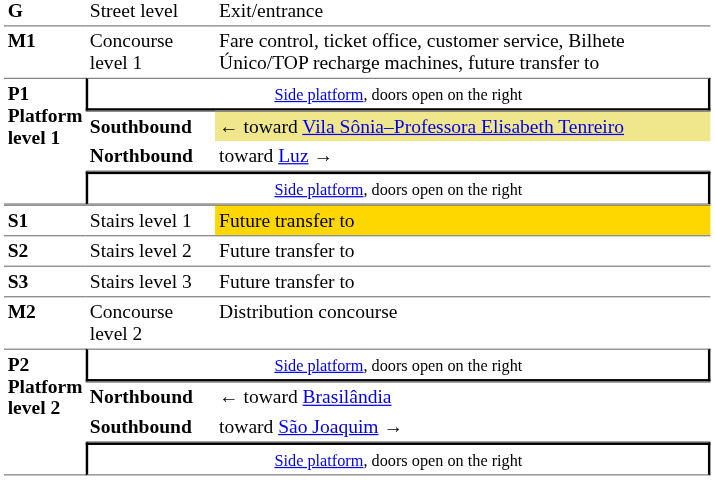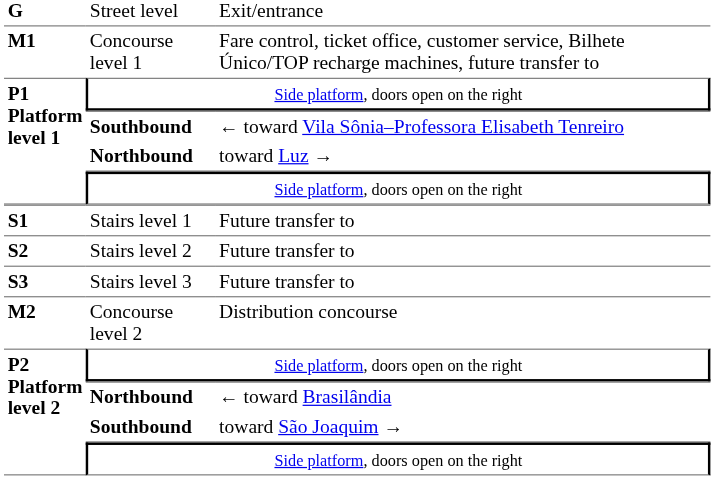P1 Platform level 1 / Southbound | column 3: khaki background -> no background
Stairs level 1 | column 3: gold background -> no background
